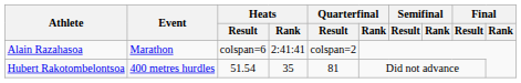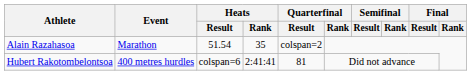Alain Razahasoa | Heats / Result: colspan=6 -> 51.54
Alain Razahasoa | Heats / Rank: 2:41:41 -> 35
Hubert Rakotombelontsoa | Heats / Result: 51.54 -> colspan=6
Hubert Rakotombelontsoa | Heats / Rank: 35 -> 2:41:41
